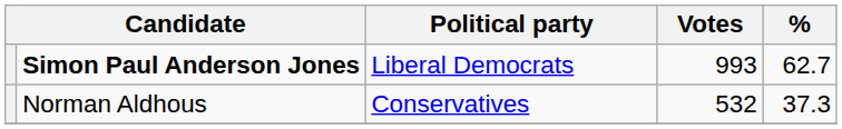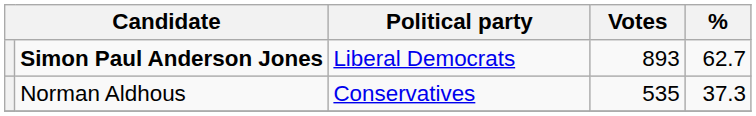Simon Paul Anderson Jones | Votes: 993 -> 893
Norman Aldhous | Votes: 532 -> 535
